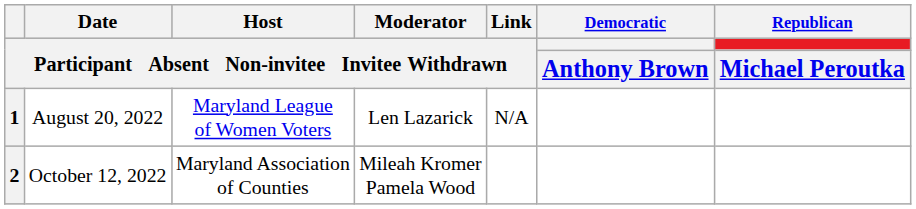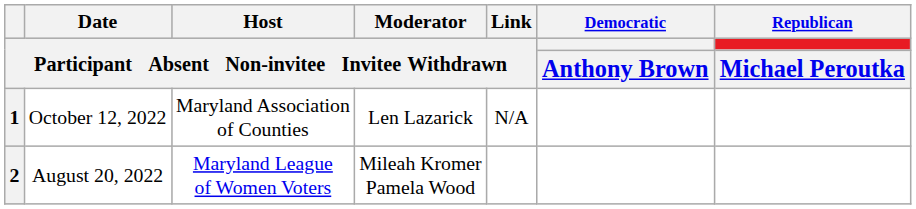1 | Date / Participant Absent Non-invitee Invitee Withdrawn: August 20, 2022 -> October 12, 2022
1 | Host / Participant Absent Non-invitee Invitee Withdrawn: Maryland League of Women Voters -> Maryland Association of Counties
2 | Date / Participant Absent Non-invitee Invitee Withdrawn: October 12, 2022 -> August 20, 2022
2 | Host / Participant Absent Non-invitee Invitee Withdrawn: Maryland Association of Counties -> Maryland League of Women Voters
